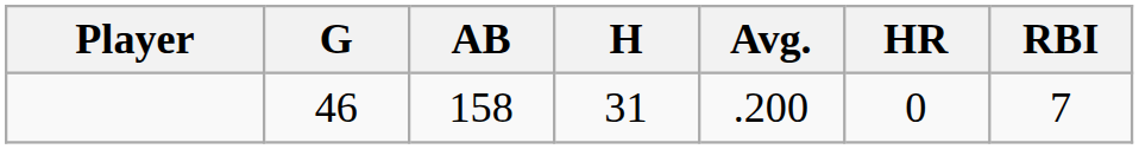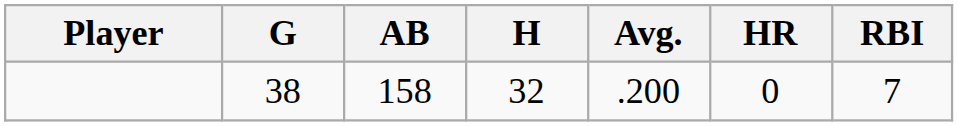row 2 | G: 46 -> 38
row 2 | H: 31 -> 32
